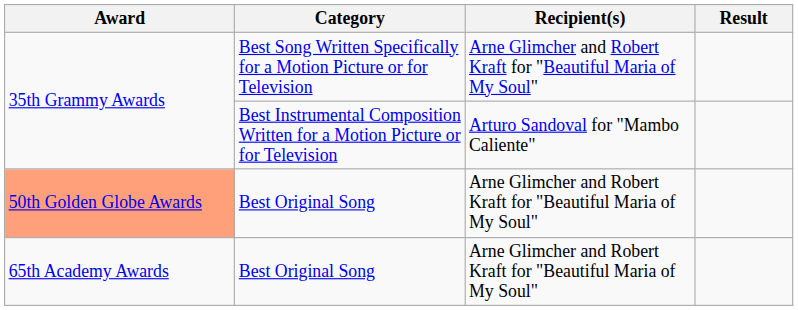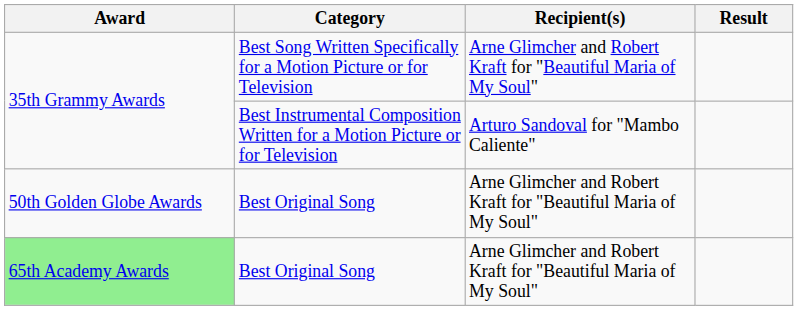50th Golden Globe Awards | Award: lightsalmon background -> no background
65th Academy Awards | Award: no background -> lightgreen background
